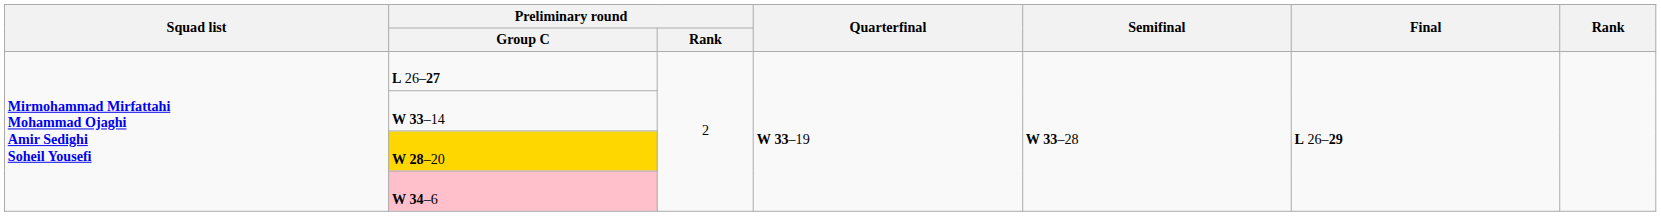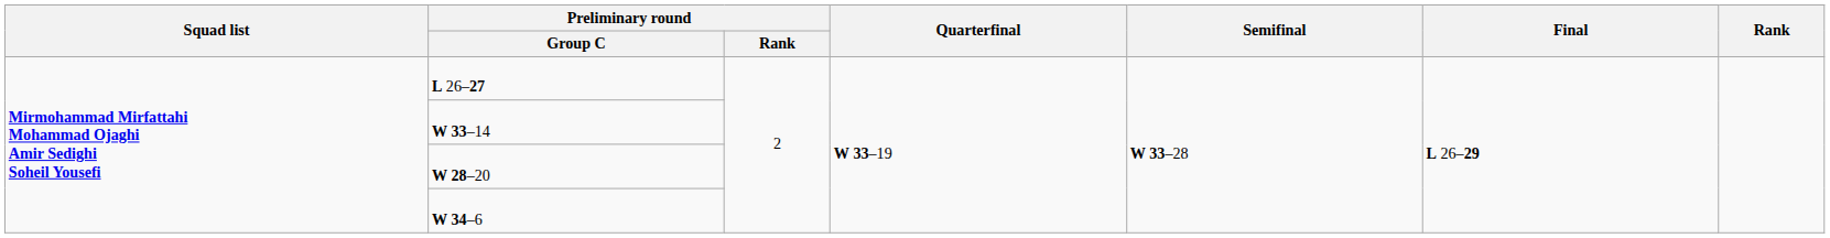W 28–20 | Preliminary round / Group C: gold background -> no background
W 34–6 | Preliminary round / Group C: pink background -> no background
